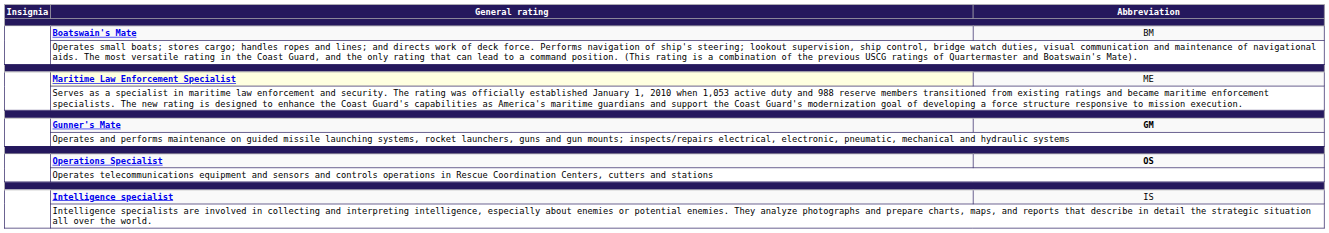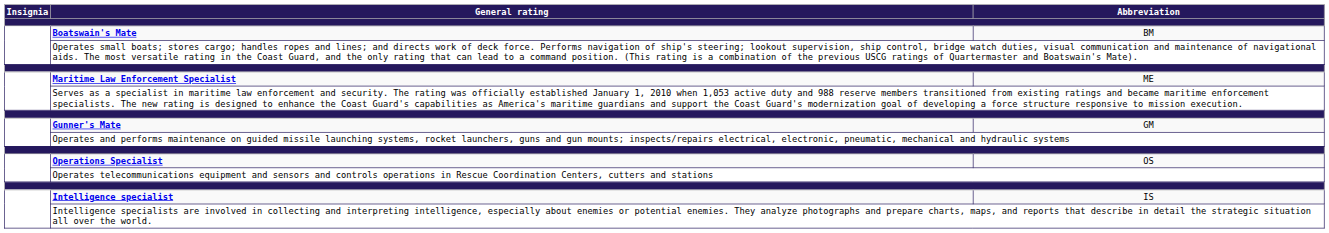Maritime Law Enforcement Specialist | General rating: lightyellow background -> no background
Gunner's Mate | Abbreviation: bold -> normal
Operations Specialist | Abbreviation: bold -> normal
